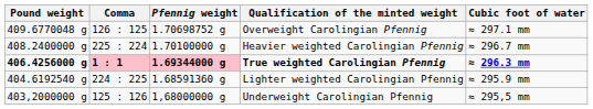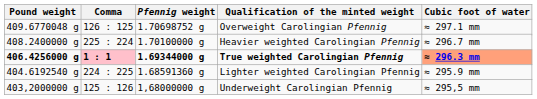406.4256000 g | Pfennig weight: pink background -> no background
406.4256000 g | Cubic foot of water: no background -> lightsalmon background
